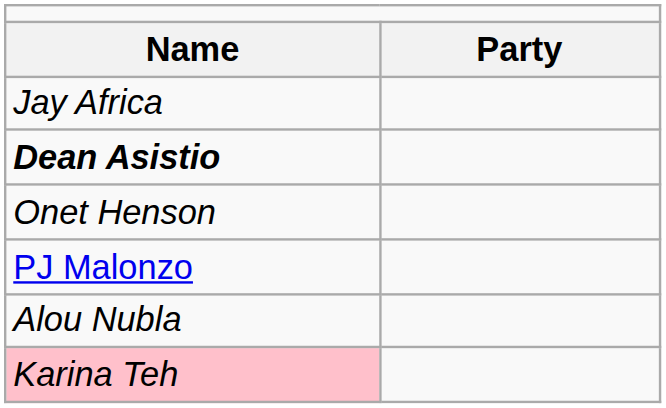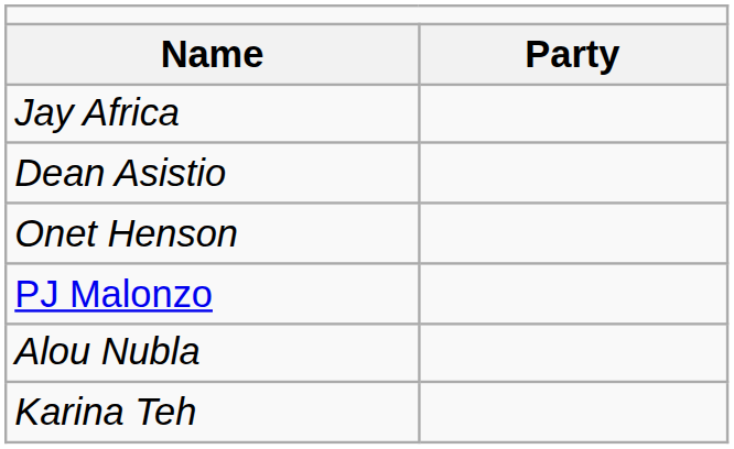Dean Asistio | column 1: bold -> normal
Karina Teh | column 1: pink background -> no background
